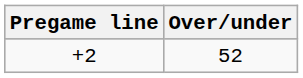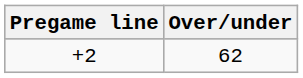+2 | Over/under: 52 -> 62
